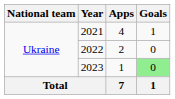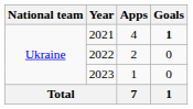2021 | Goals: normal -> bold
2023 | Goals: lightgreen background -> no background
